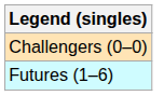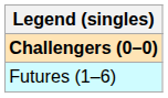row 2 | column 1: normal -> bold
